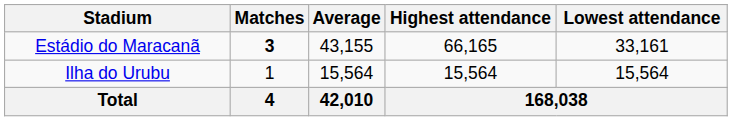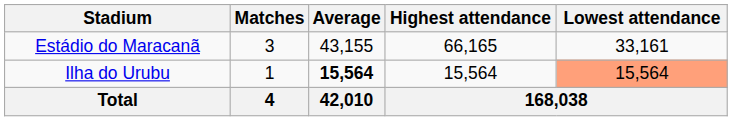Estádio do Maracanã | Matches: bold -> normal
Ilha do Urubu | Average: normal -> bold
Ilha do Urubu | Lowest attendance: no background -> lightsalmon background
